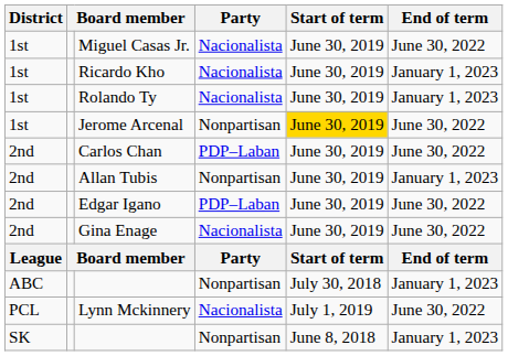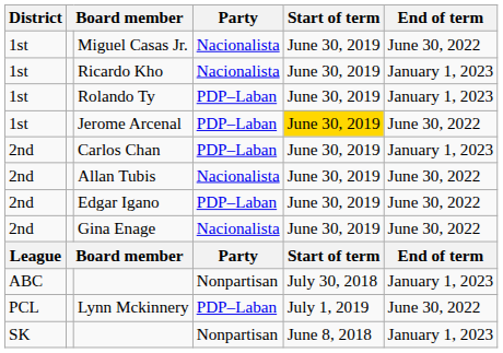Rolando Ty | Party: Nacionalista -> PDP–Laban
Jerome Arcenal | Party: Nonpartisan -> PDP–Laban
Carlos Chan | End of term: June 30, 2022 -> January 1, 2023
Allan Tubis | Party: Nonpartisan -> Nacionalista
Allan Tubis | End of term: January 1, 2023 -> June 30, 2022
Lynn Mckinnery | Party: Nacionalista -> PDP–Laban
